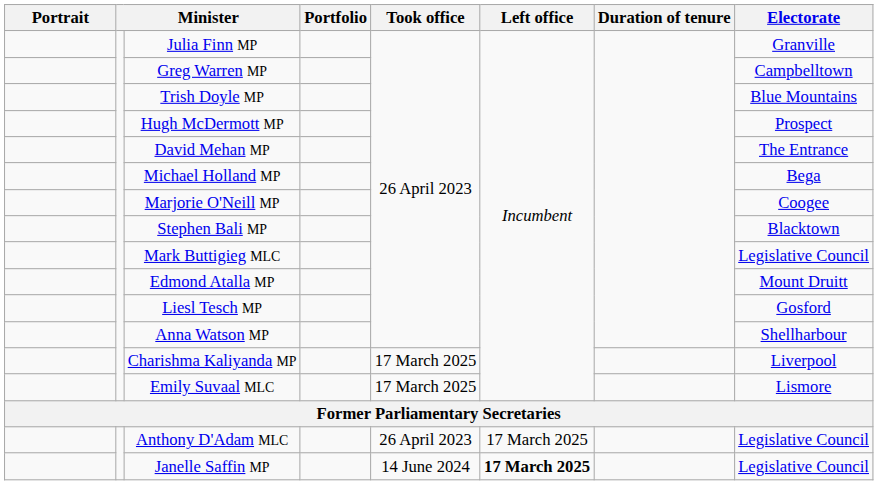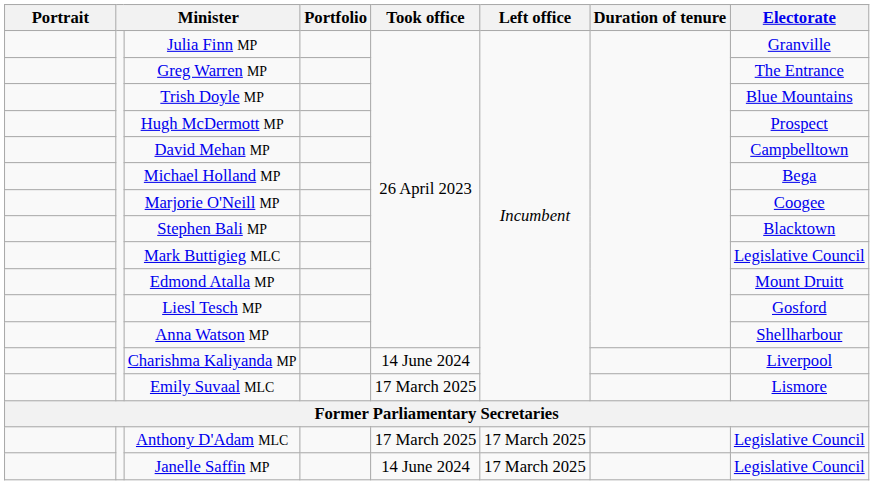Greg Warren MP | Electorate: Campbelltown -> The Entrance
David Mehan MP | Electorate: The Entrance -> Campbelltown
Charishma Kaliyanda MP | Took office: 17 March 2025 -> 14 June 2024
Anthony D'Adam MLC | Took office: 26 April 2023 -> 17 March 2025
Janelle Saffin MP | Left office: bold -> normal
